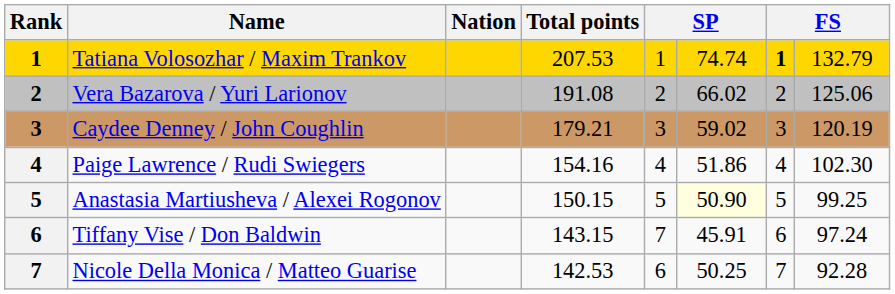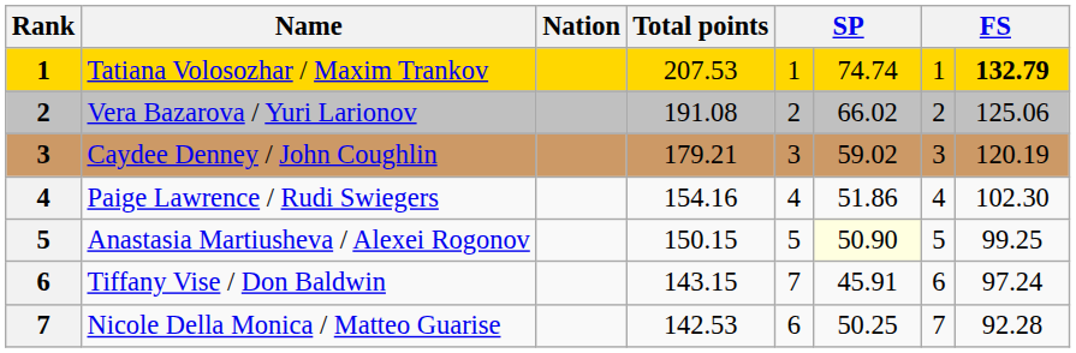Tatiana Volosozhar / Maxim Trankov | column 7: bold -> normal
Tatiana Volosozhar / Maxim Trankov | column 8: normal -> bold
